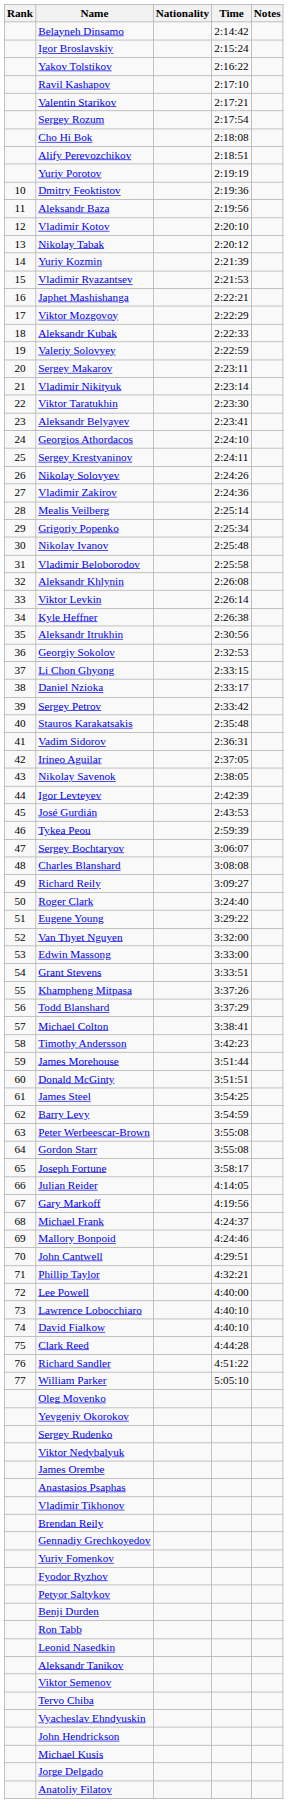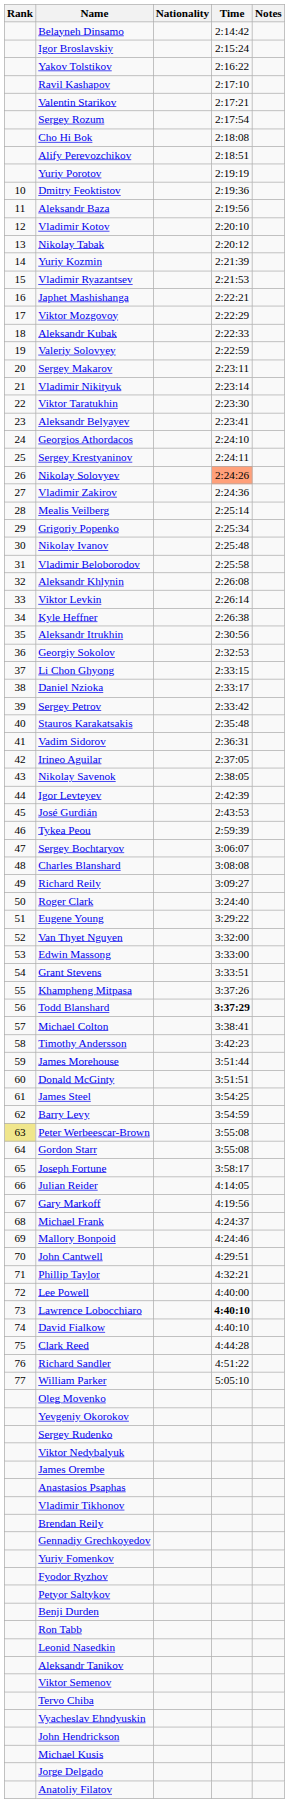Nikolay Solovyev | Time: no background -> lightsalmon background
Todd Blanshard | Time: normal -> bold
Peter Werbeescar-Brown | Rank: no background -> khaki background
Lawrence Lobocchiaro | Time: normal -> bold
